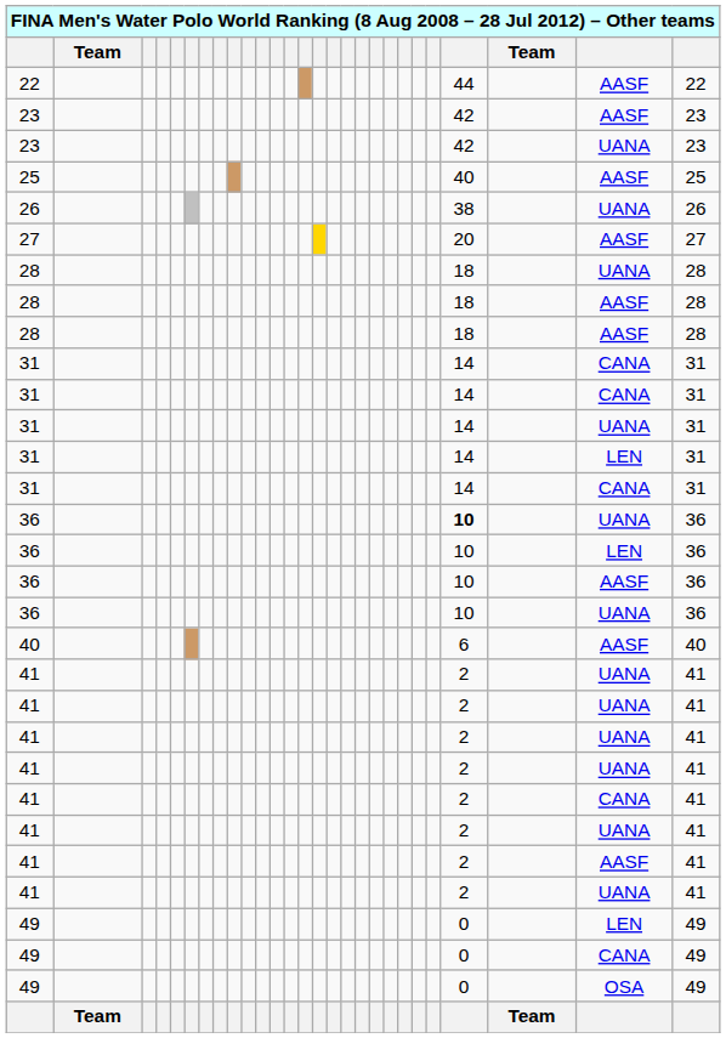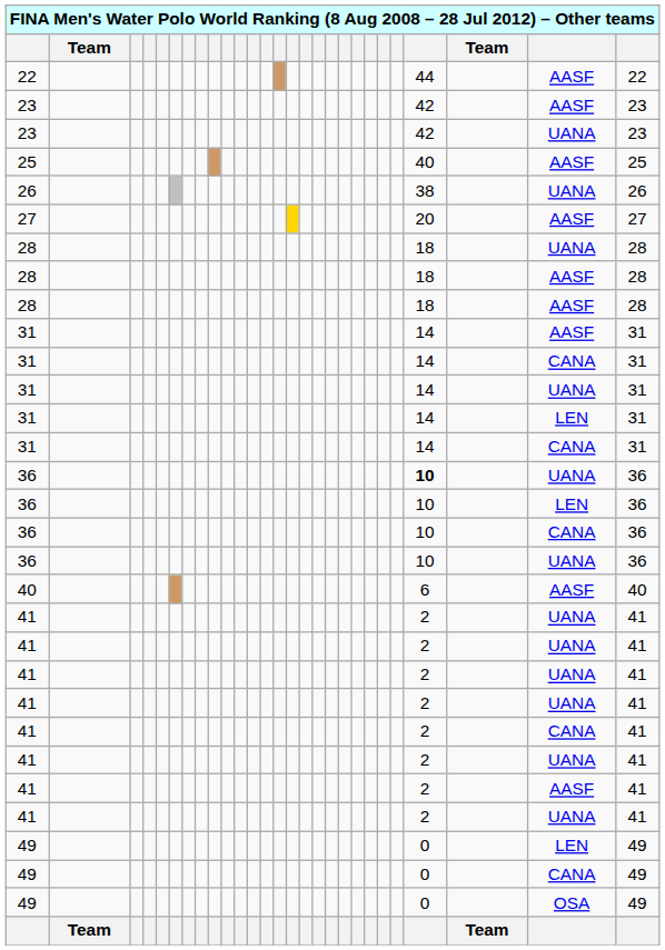row 12 | column 26: CANA -> AASF
row 19 | column 26: AASF -> CANA
